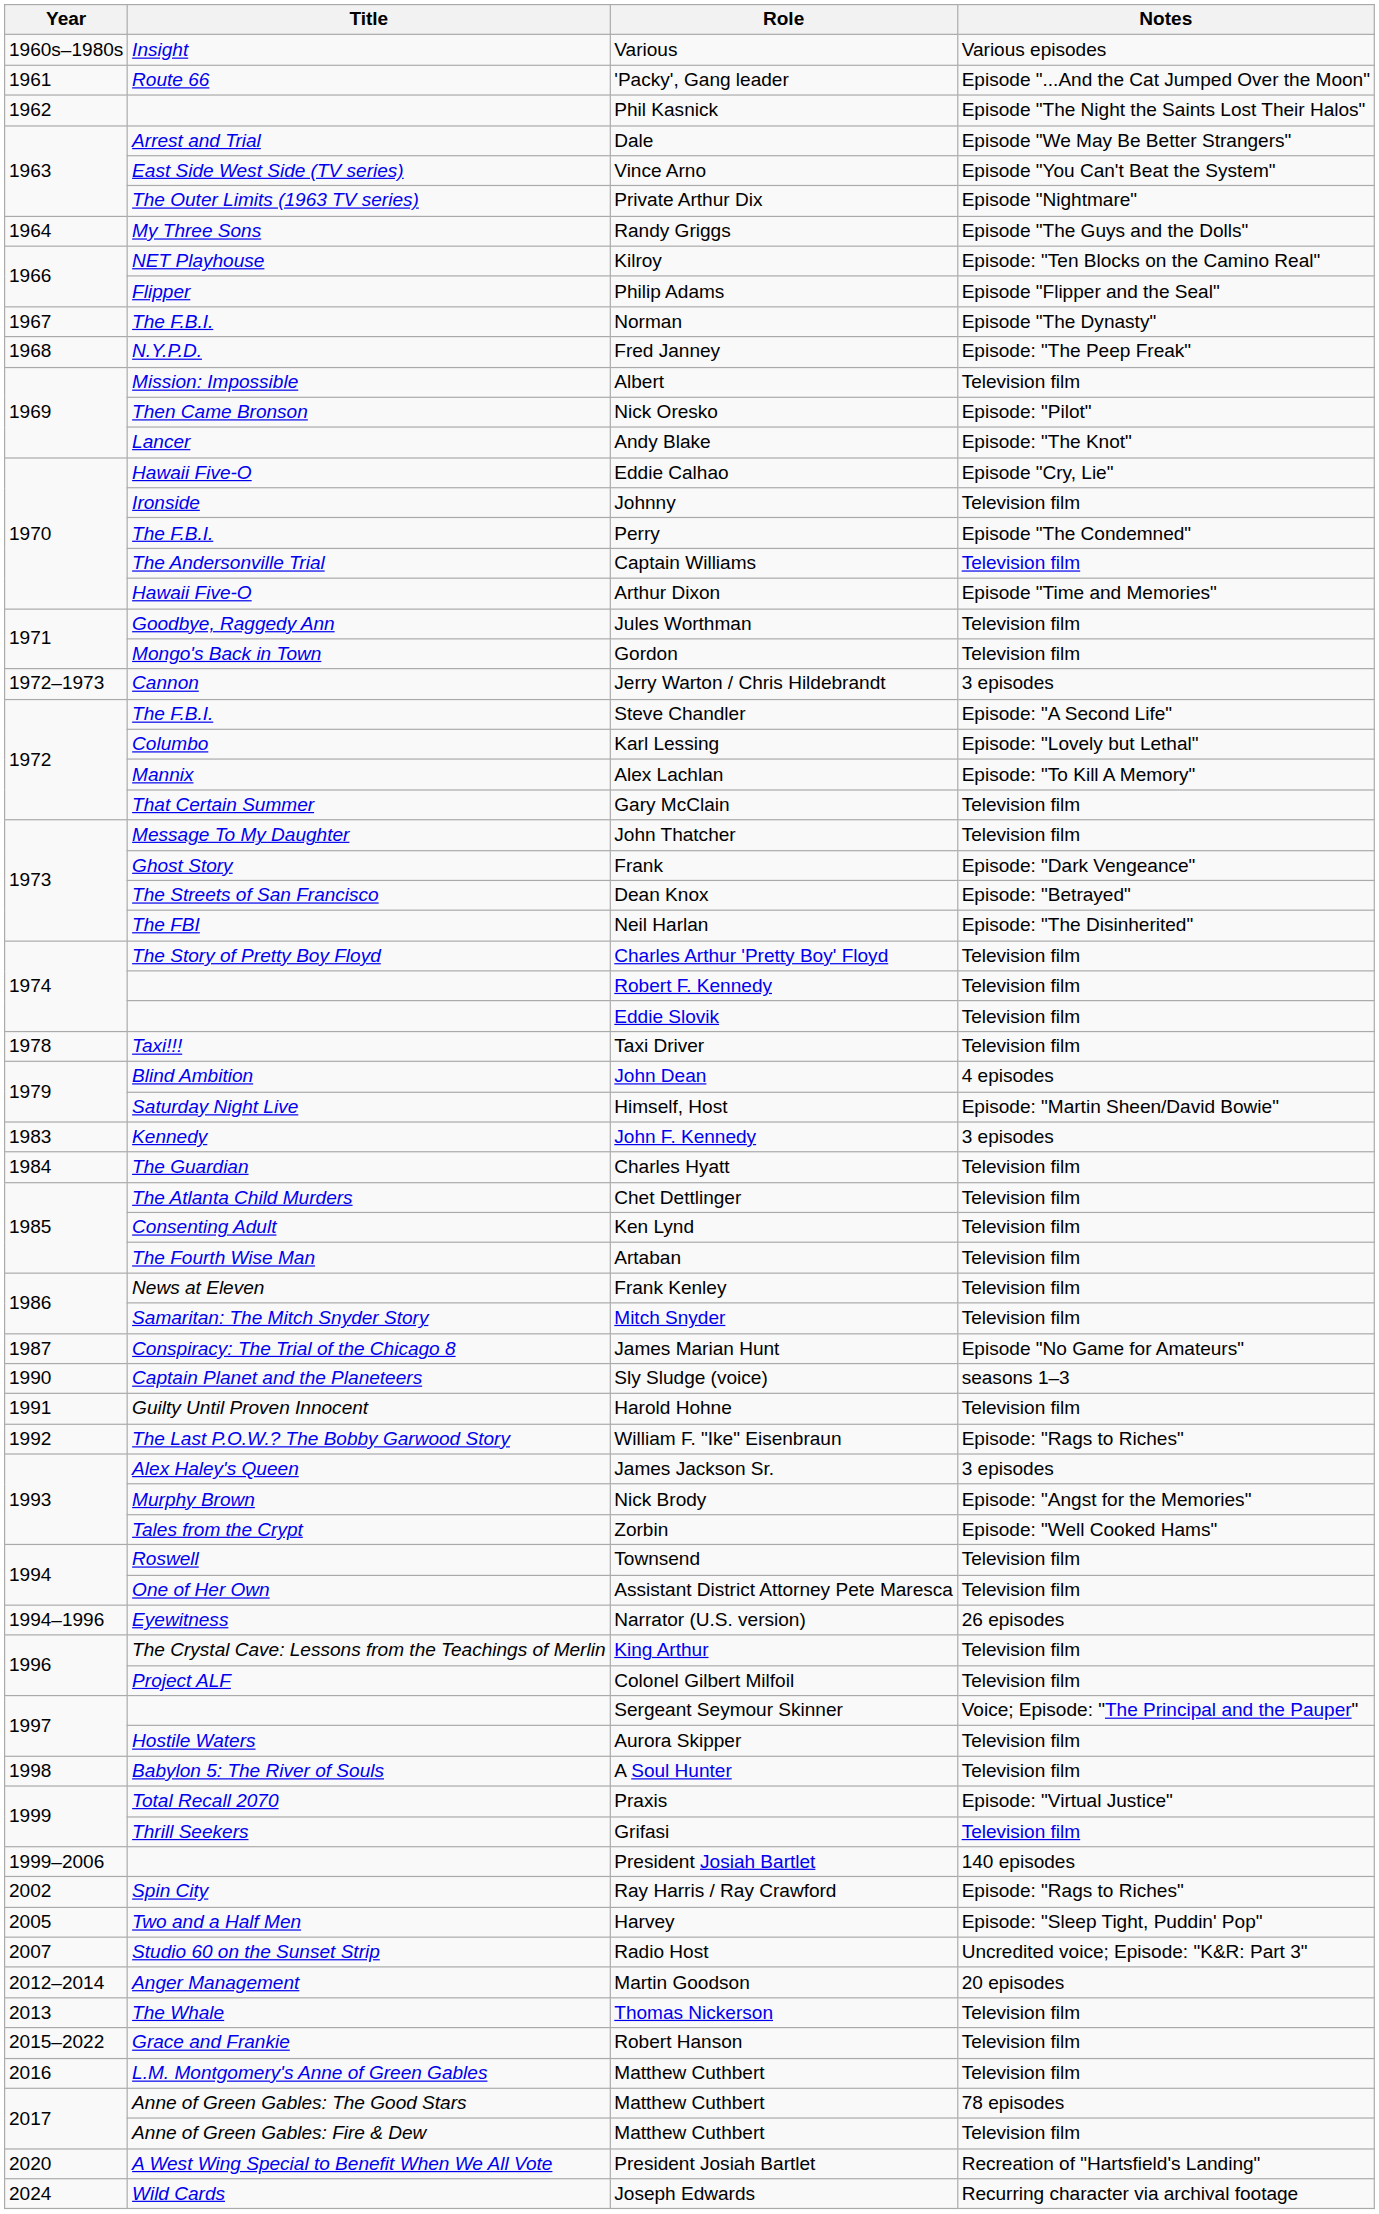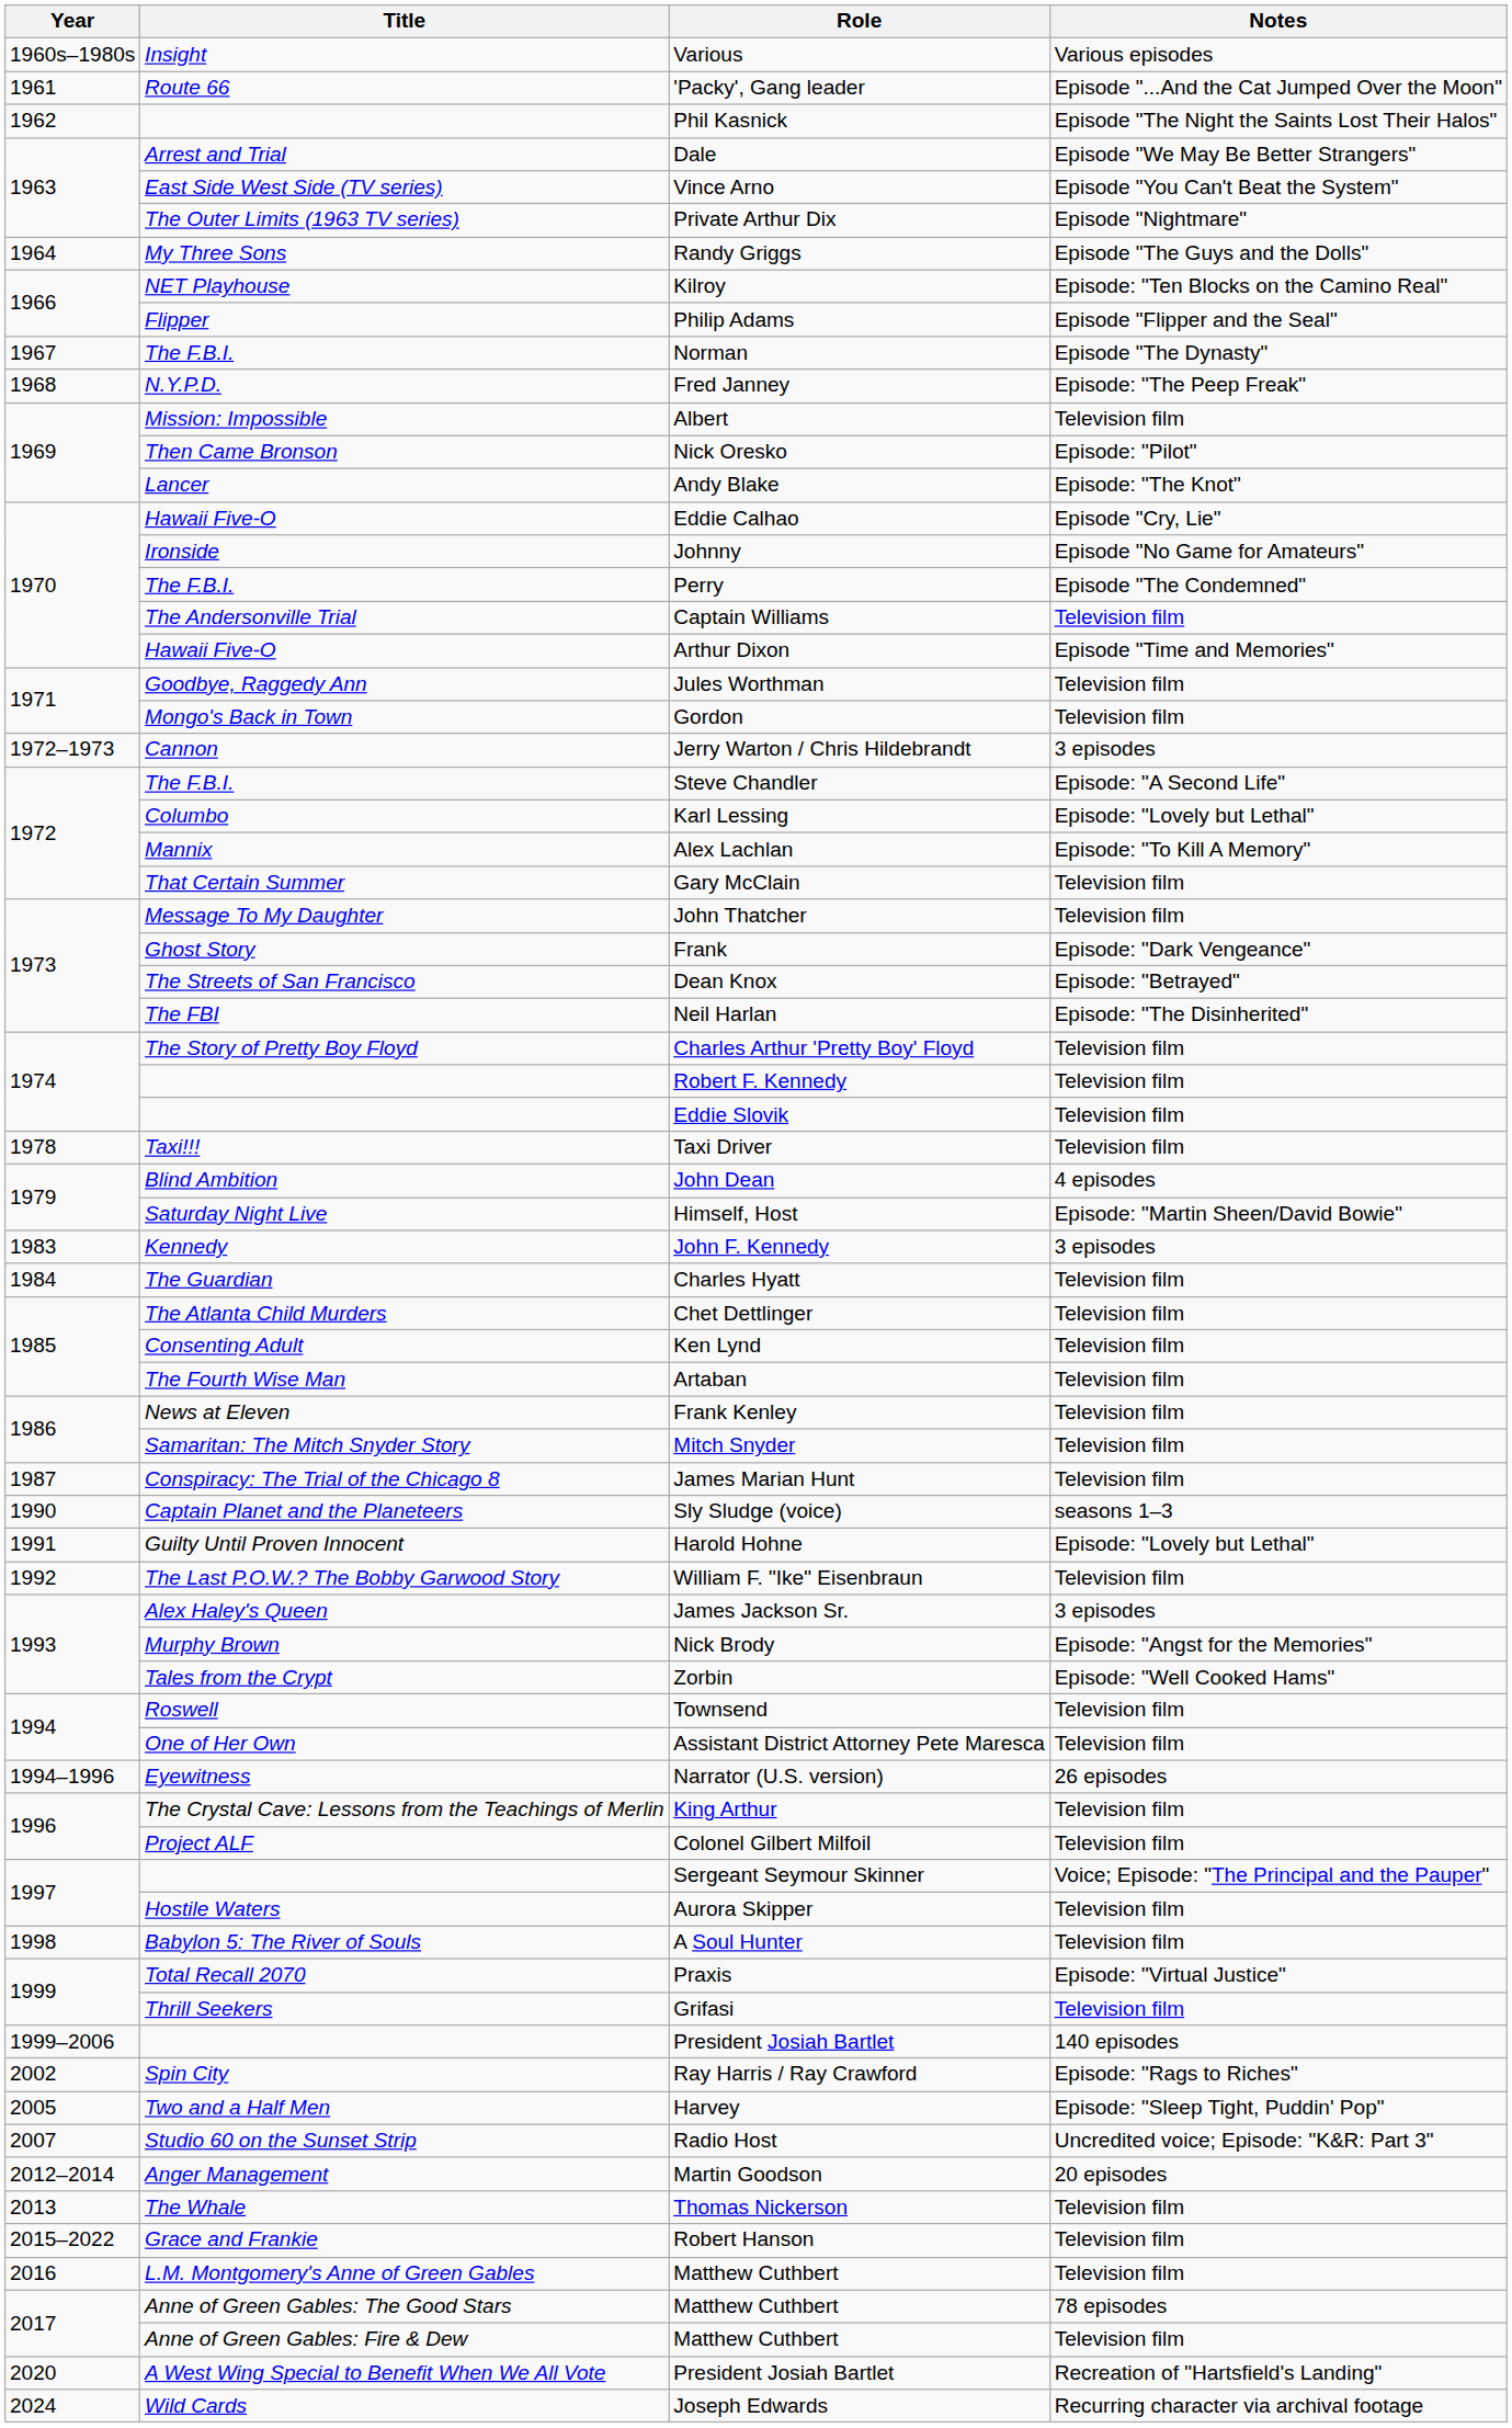Johnny | Notes: Television film -> Episode "No Game for Amateurs"
James Marian Hunt | Notes: Episode "No Game for Amateurs" -> Television film
Harold Hohne | Notes: Television film -> Episode: "Lovely but Lethal"
William F. "Ike" Eisenbraun | Notes: Episode: "Rags to Riches" -> Television film
